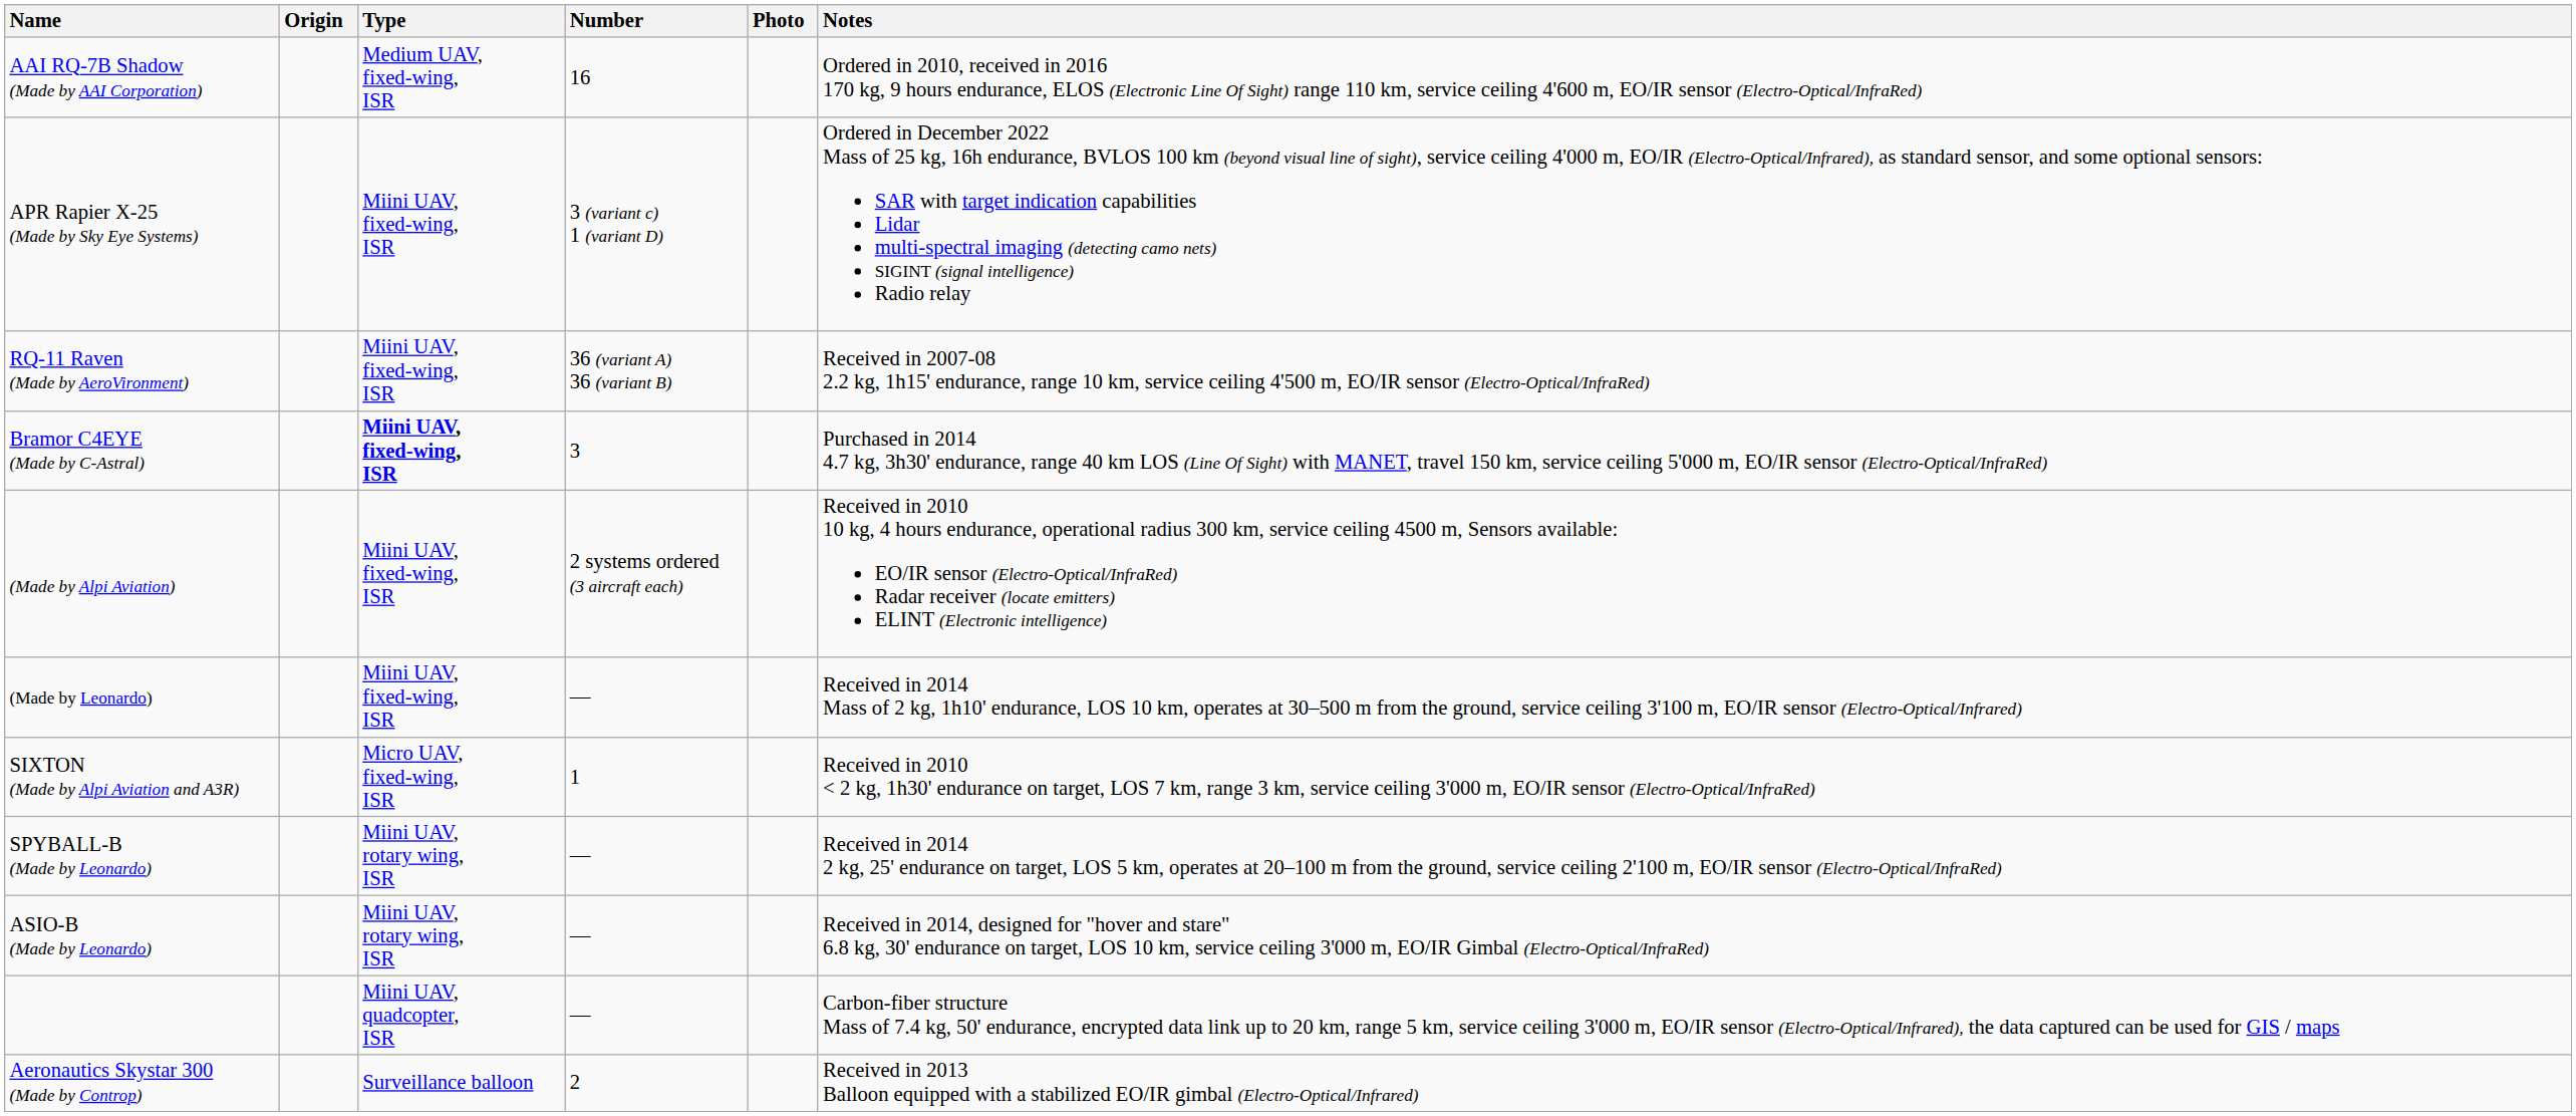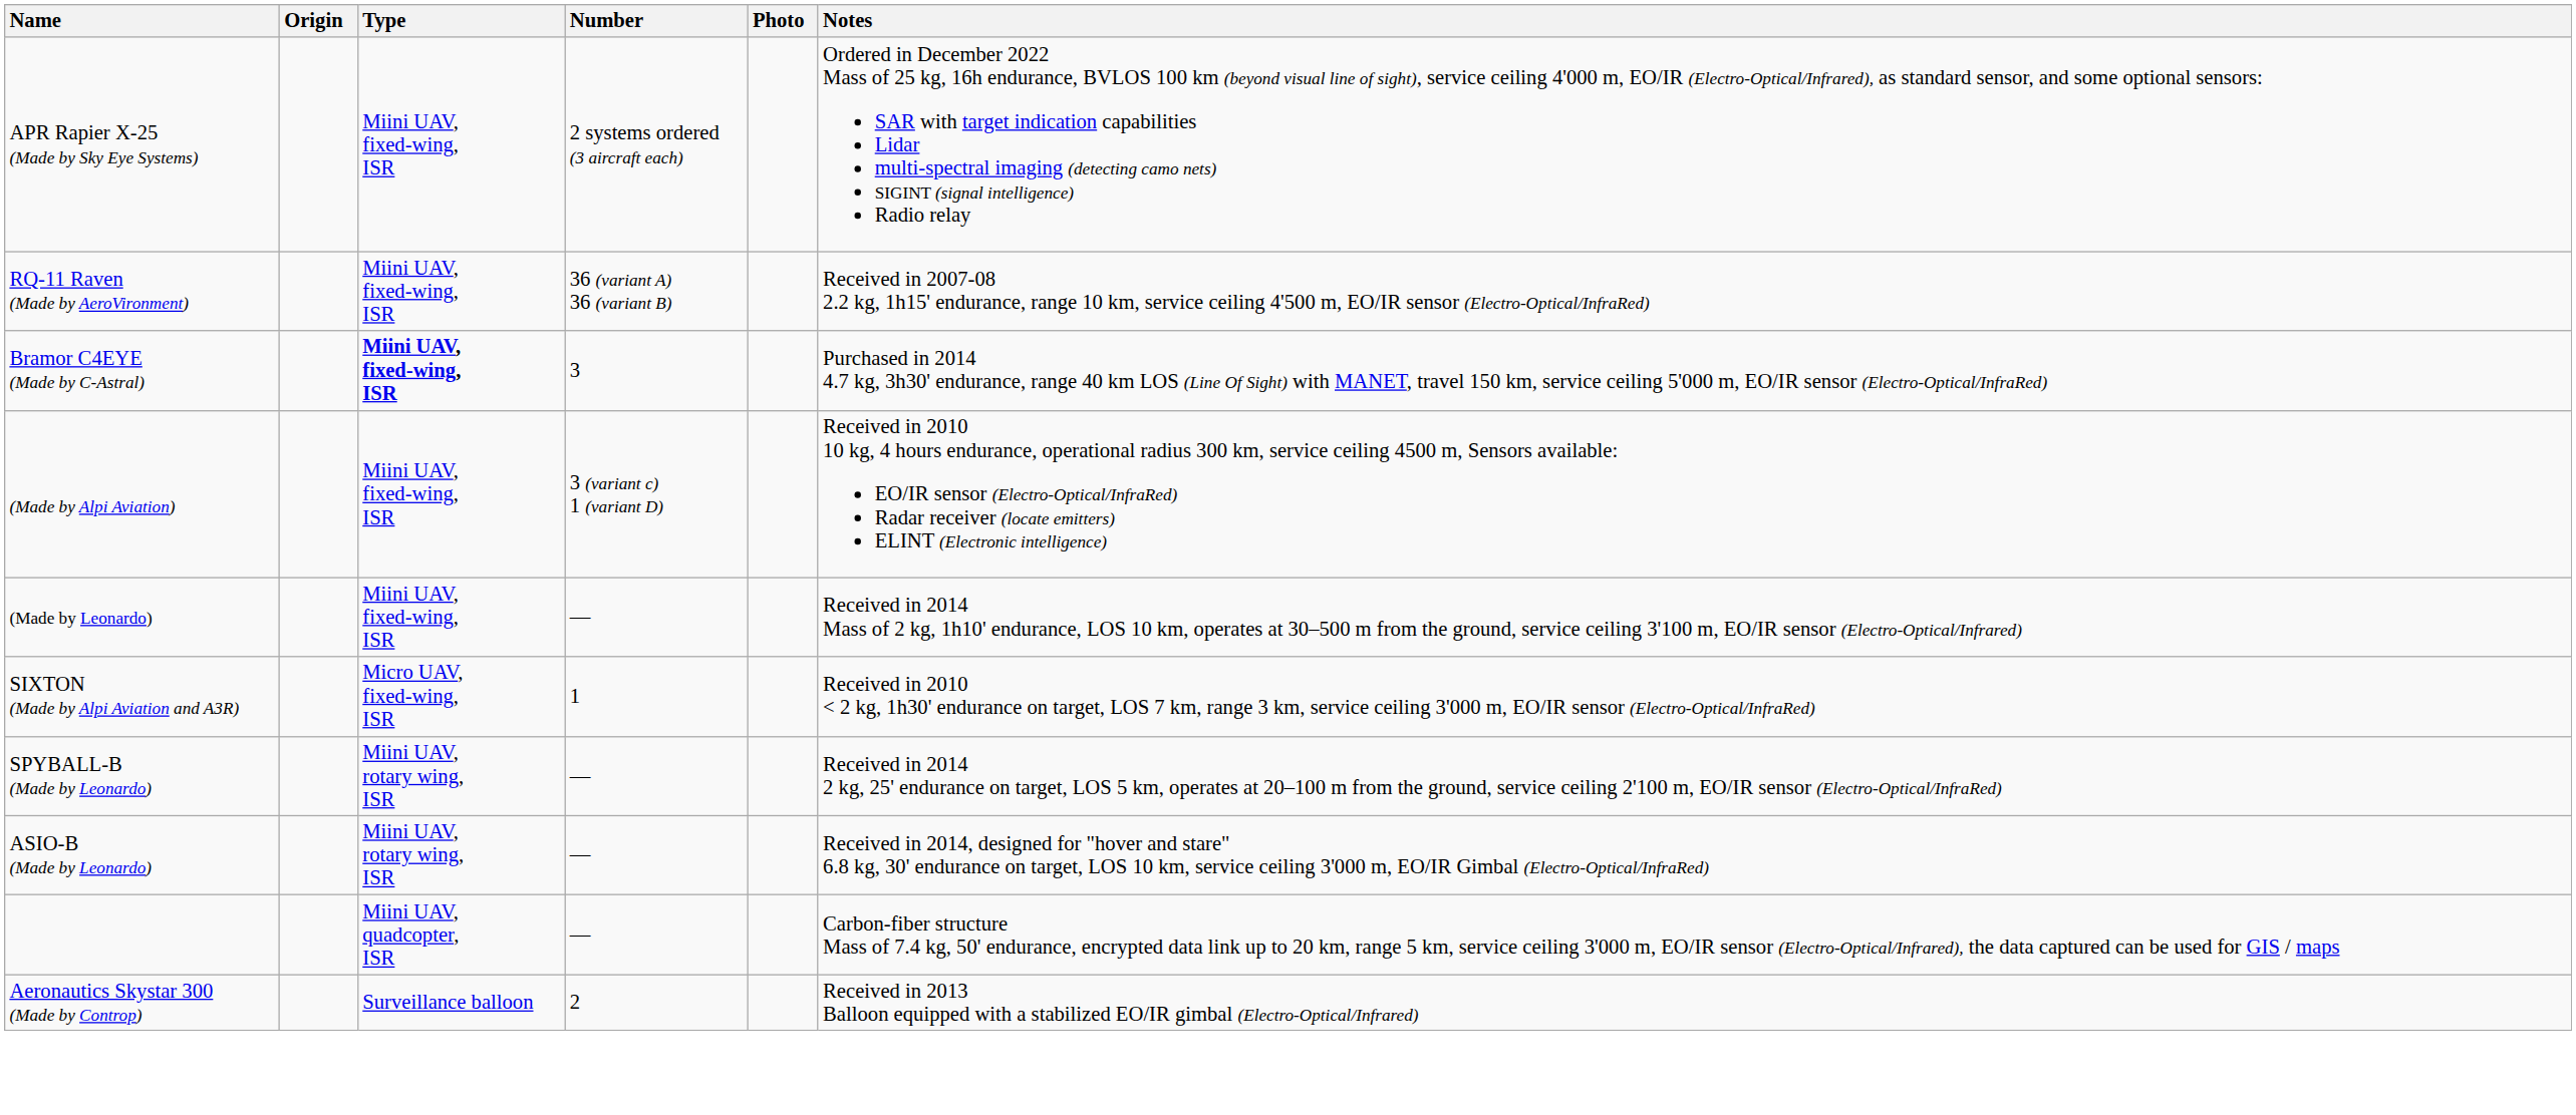- row: AAI RQ-7B Shadow (Made by AAI Corporation) | Medium UAV, fixed-wing, ISR | 16 | Ordered in 2010, received in 2016 170 kg, 9 hours endurance, ELOS (Electronic Line Of Sight) range 110 km, service ceiling 4'600 m, EO/IR sensor (Electro-Optical/InfraRed)
APR Rapier X-25 (Made by Sky Eye Systems) | Number: 3 (variant c) 1 (variant D) -> 2 systems ordered (3 aircraft each)
(Made by Alpi Aviation) | Number: 2 systems ordered (3 aircraft each) -> 3 (variant c) 1 (variant D)
